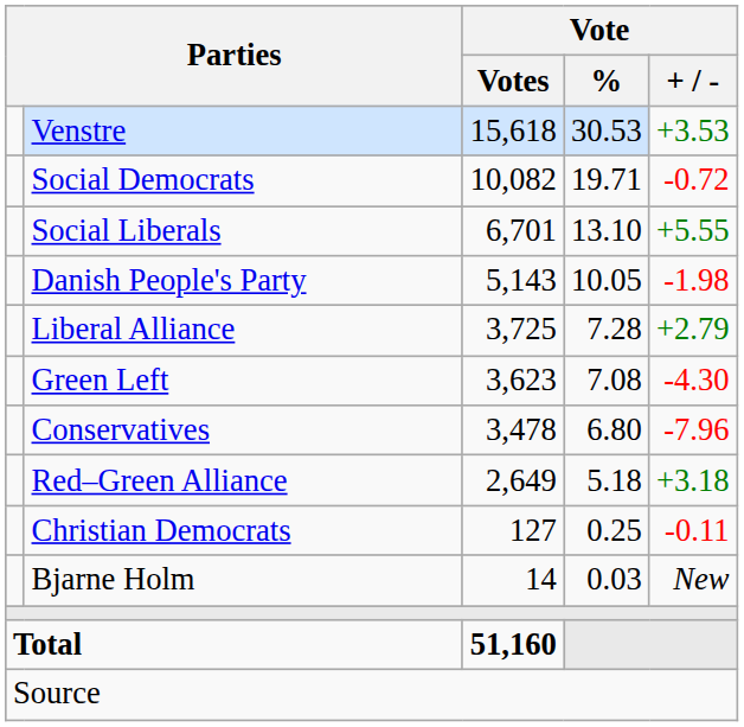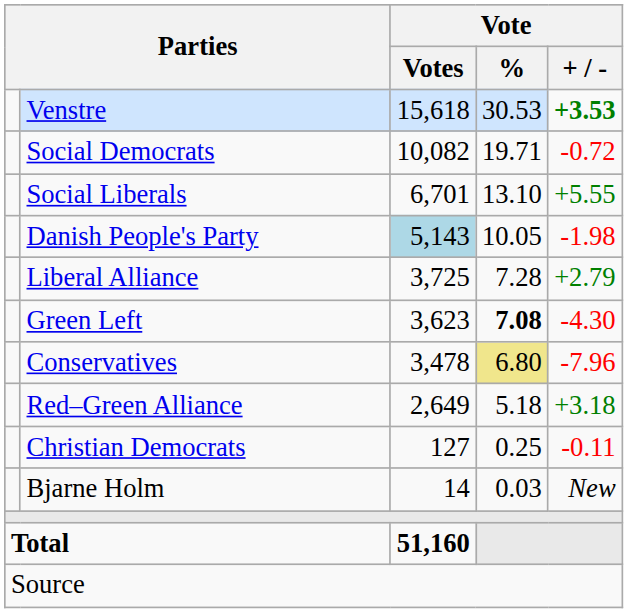Venstre | Vote / + / -: normal -> bold
Danish People's Party | Vote / Votes: no background -> lightblue background
Green Left | Vote / %: normal -> bold
Conservatives | Vote / %: no background -> khaki background
